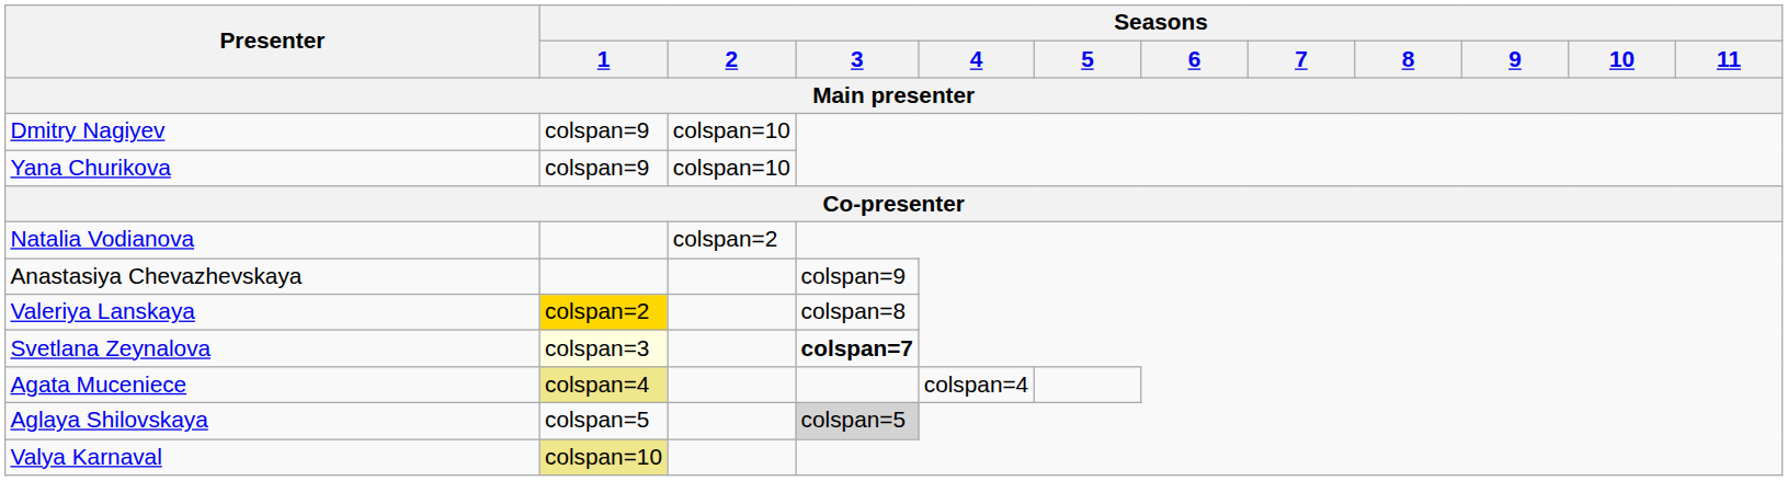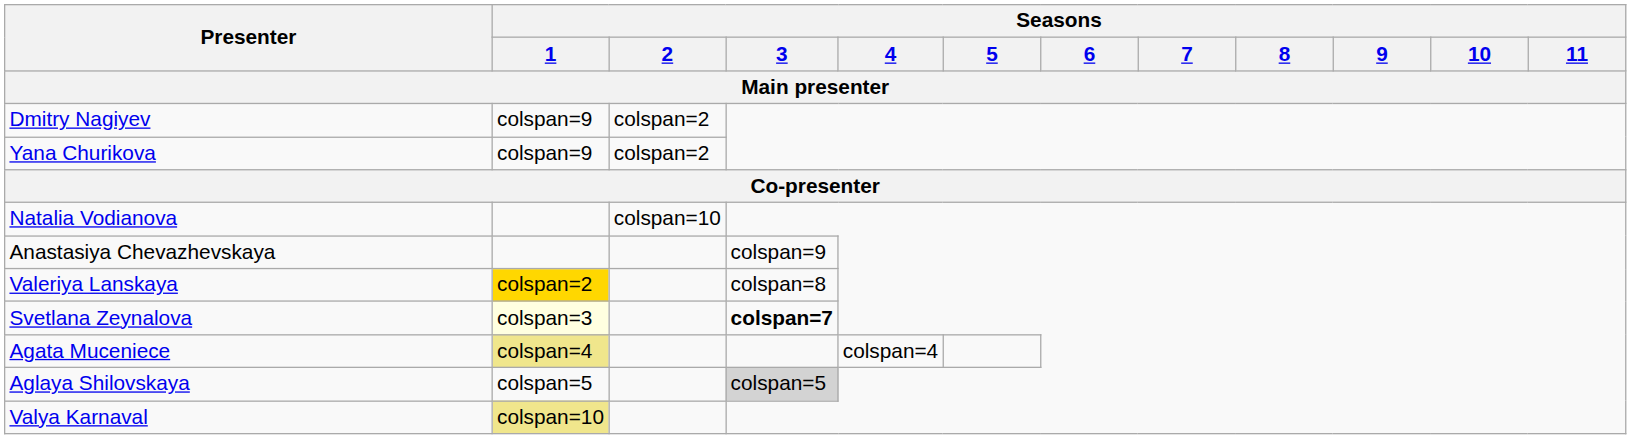Dmitry Nagiyev | Seasons / 2: colspan=10 -> colspan=2
Yana Churikova | Seasons / 2: colspan=10 -> colspan=2
Natalia Vodianova | Seasons / 2: colspan=2 -> colspan=10
